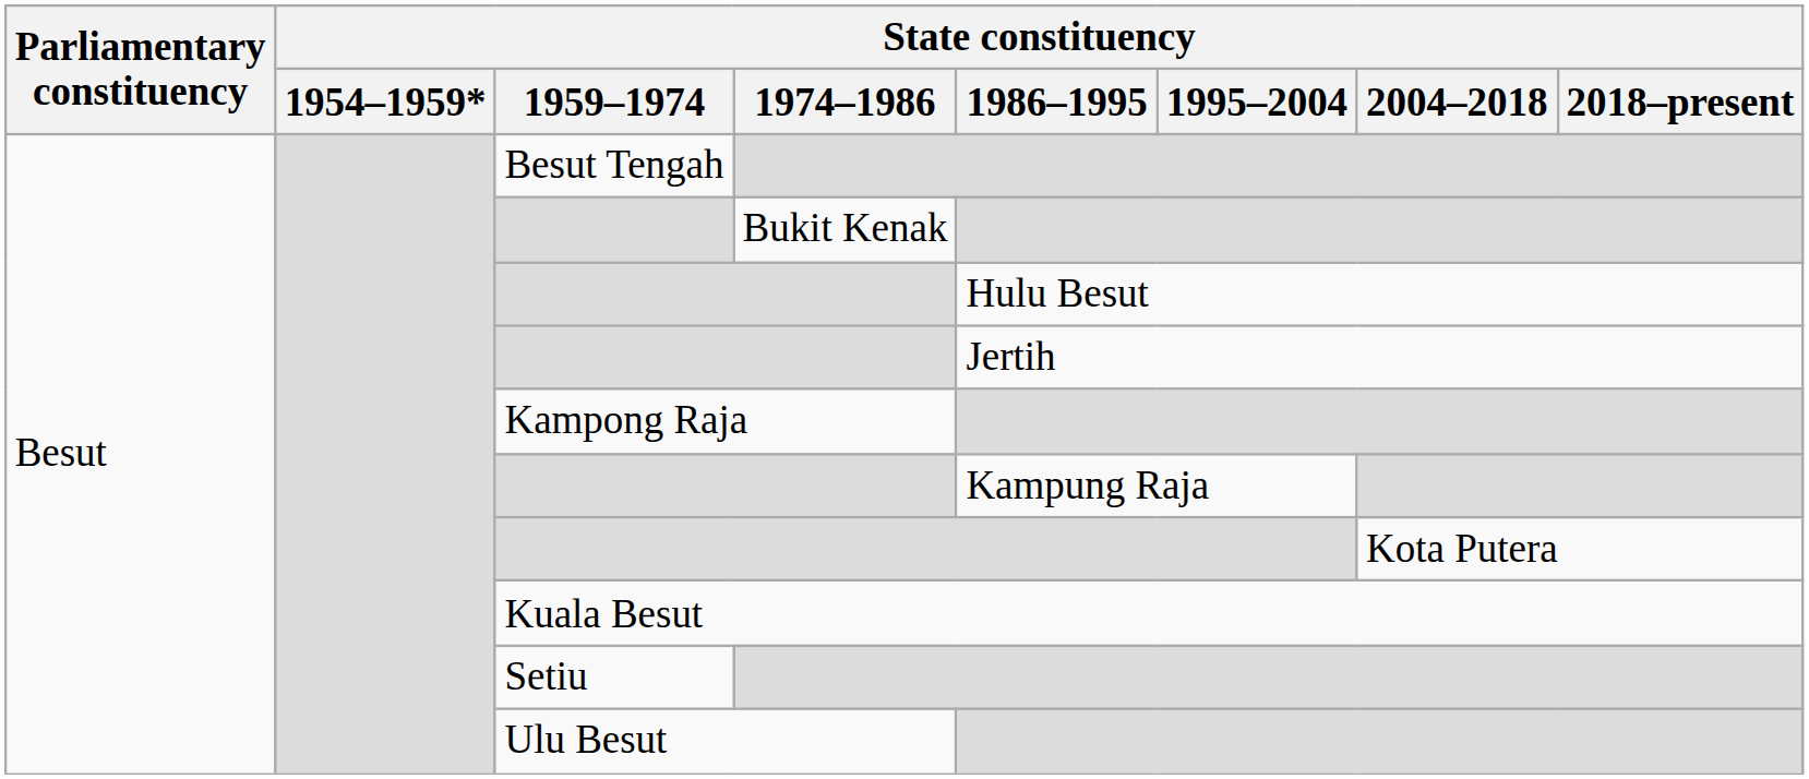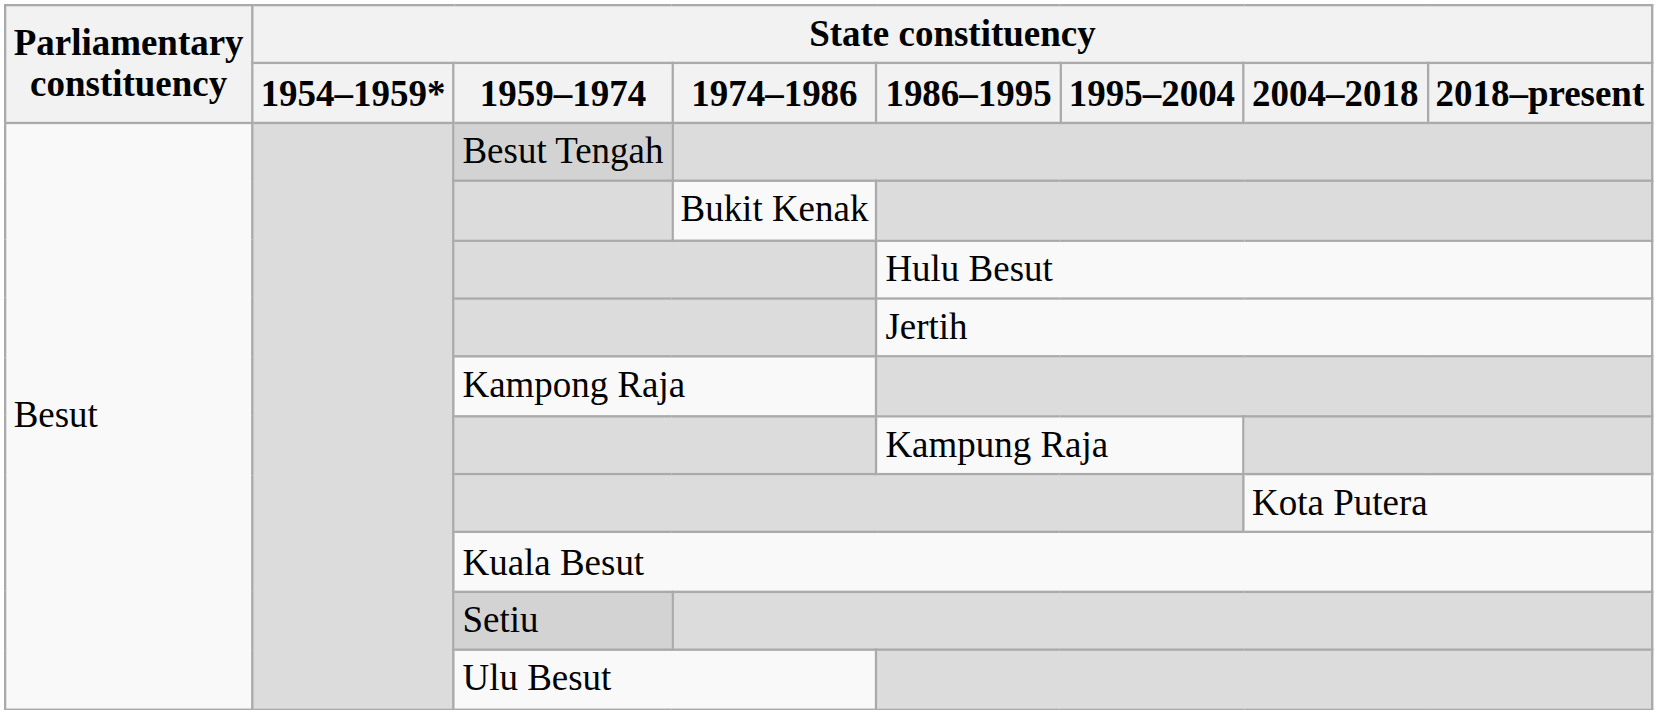Besut Tengah | State constituency / 1959–1974: no background -> lightgrey background
Setiu | State constituency / 1959–1974: no background -> lightgrey background
